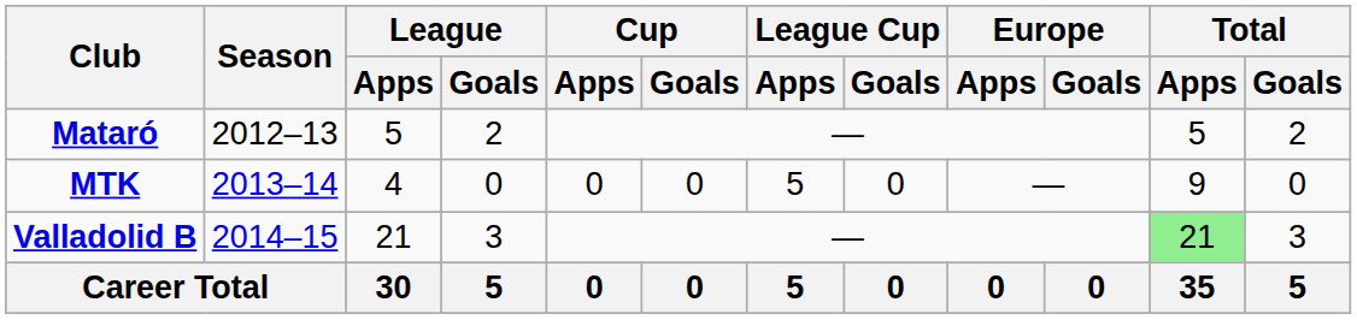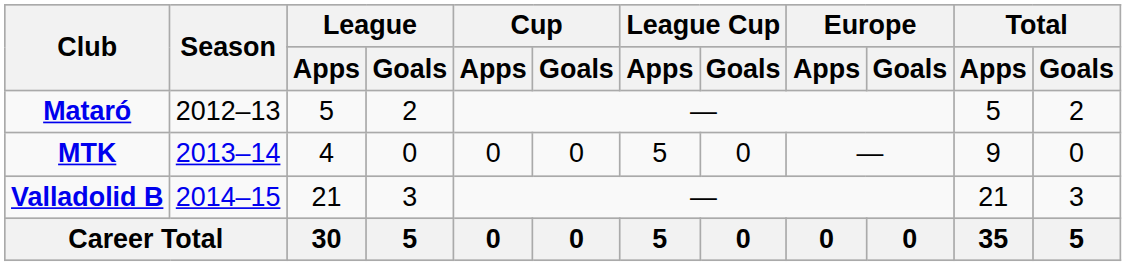Valladolid B | Total / Apps: lightgreen background -> no background
